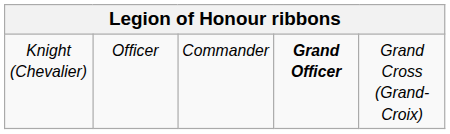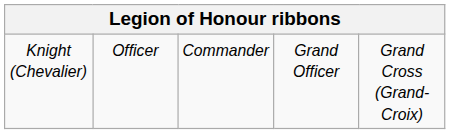Knight (Chevalier) | column 4: bold -> normal
